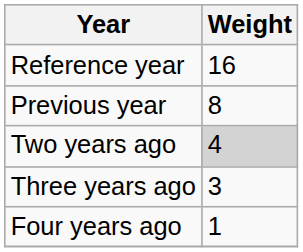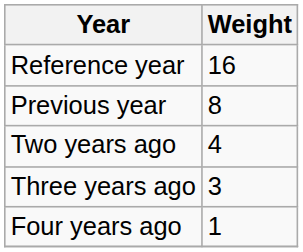Two years ago | Weight: lightgrey background -> no background
